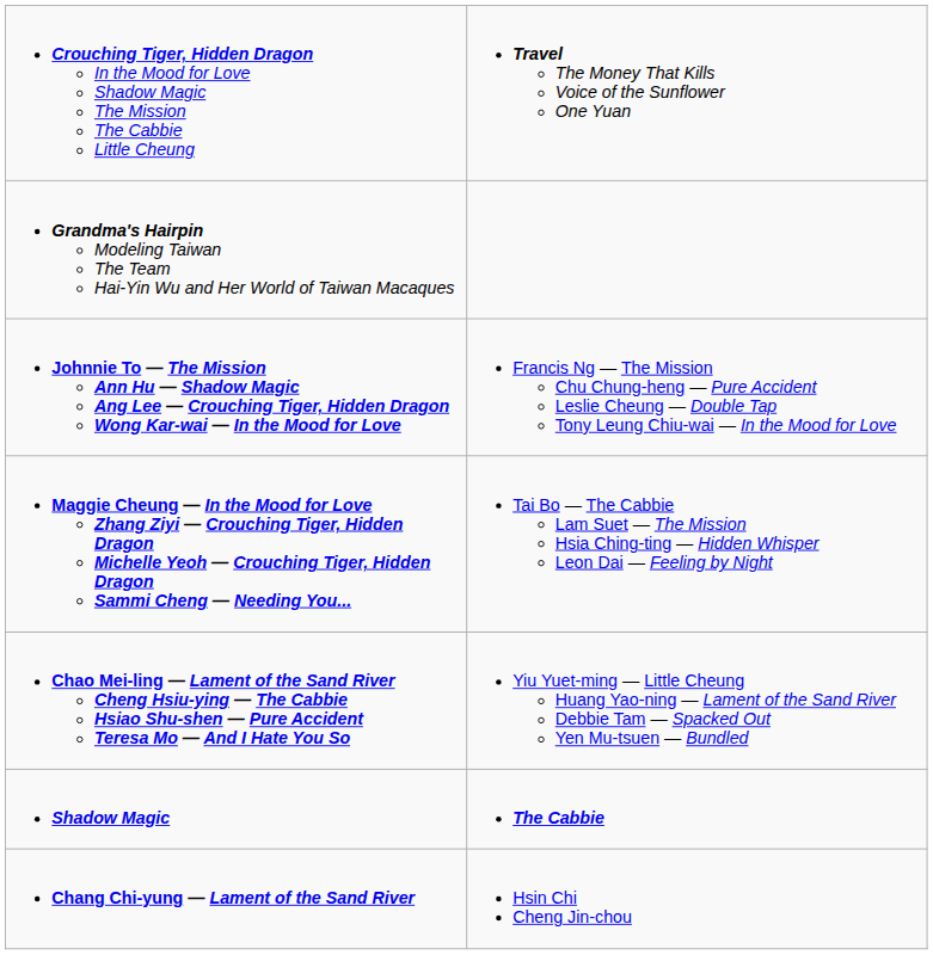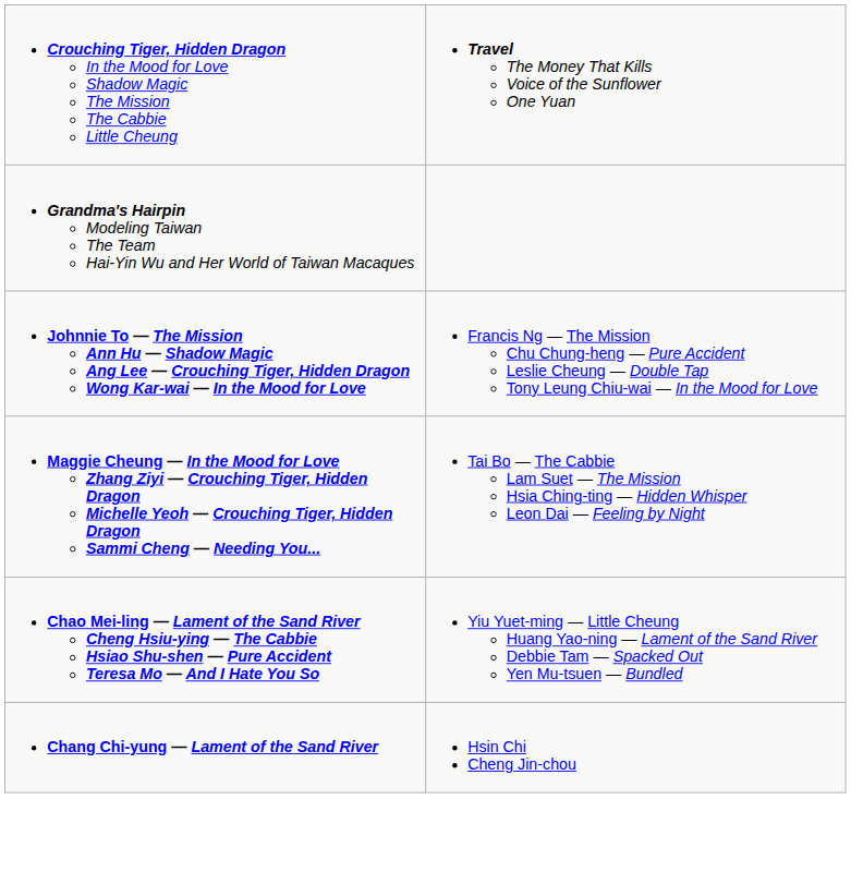- row: Shadow Magic | The Cabbie
